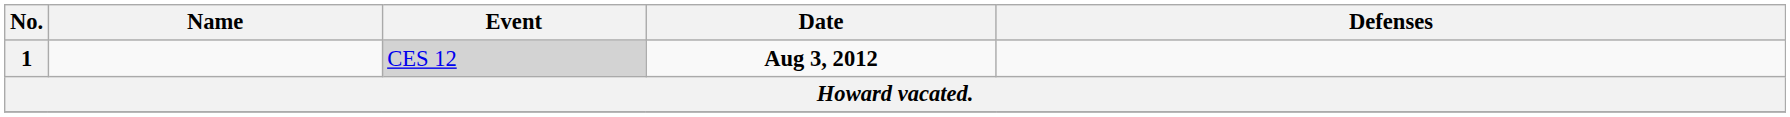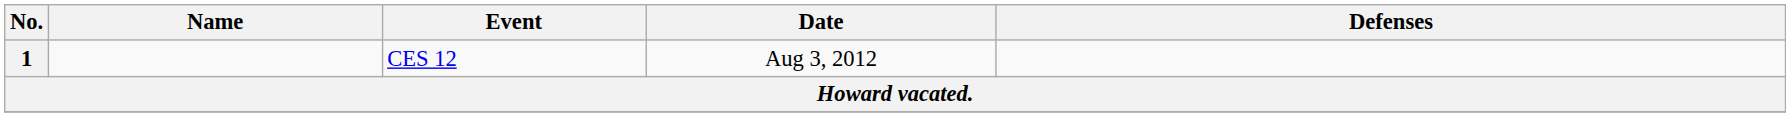1 | Event: lightgrey background -> no background
1 | Date: bold -> normal
